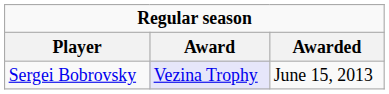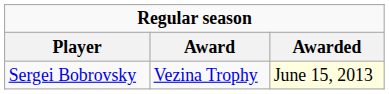Sergei Bobrovsky | Award: lavender background -> no background
Sergei Bobrovsky | Awarded: no background -> lightyellow background
